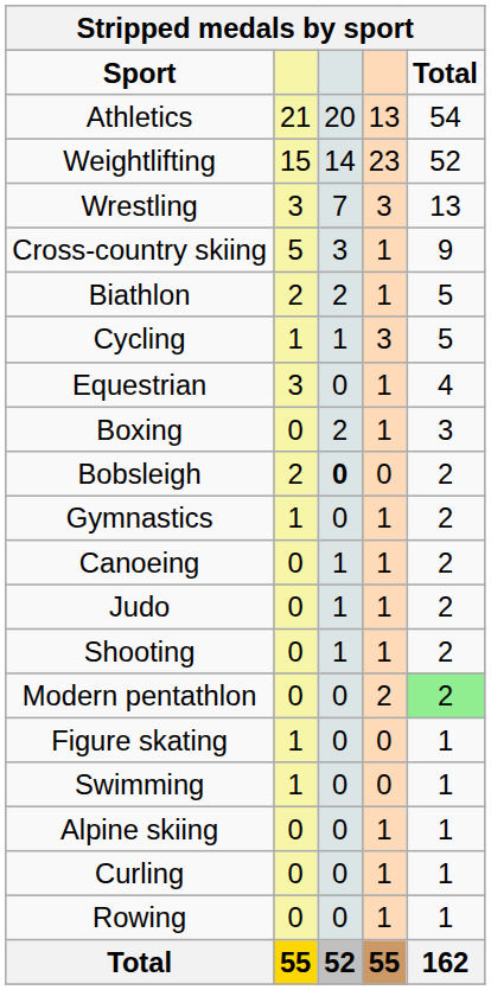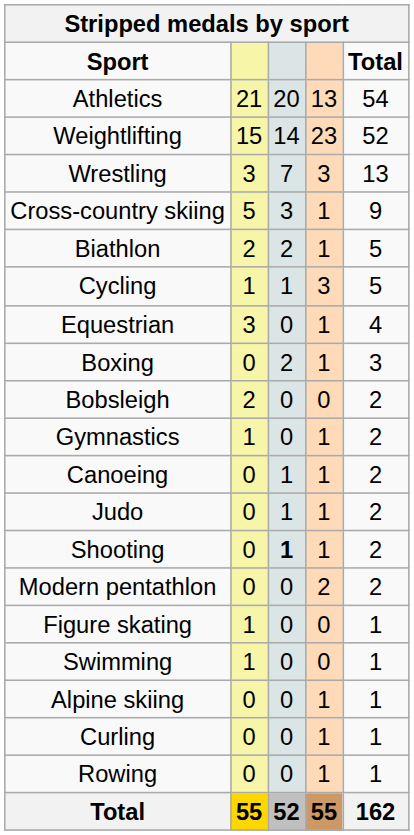Bobsleigh | column 3: bold -> normal
Shooting | column 3: normal -> bold
Modern pentathlon | Total: lightgreen background -> no background
